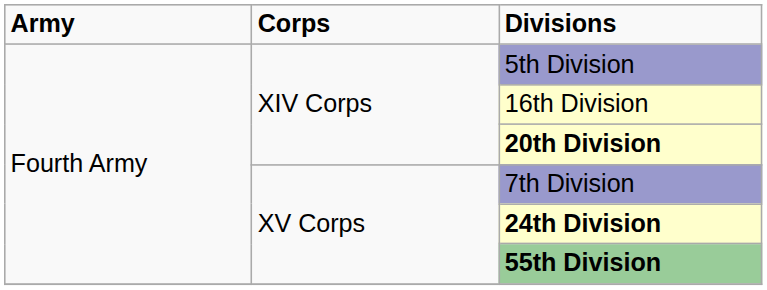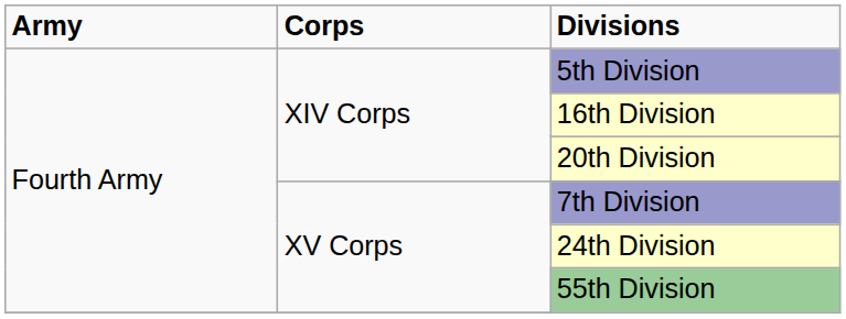20th Division | Divisions: bold -> normal
24th Division | Divisions: bold -> normal
55th Division | Divisions: bold -> normal
